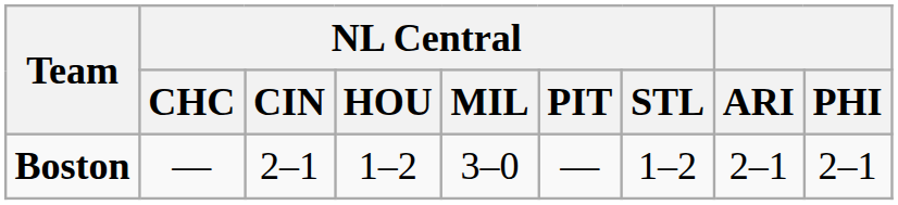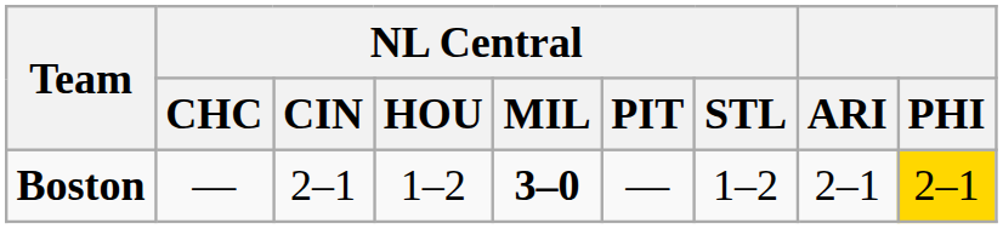Boston | NL Central / MIL: normal -> bold
Boston | PHI: no background -> gold background
